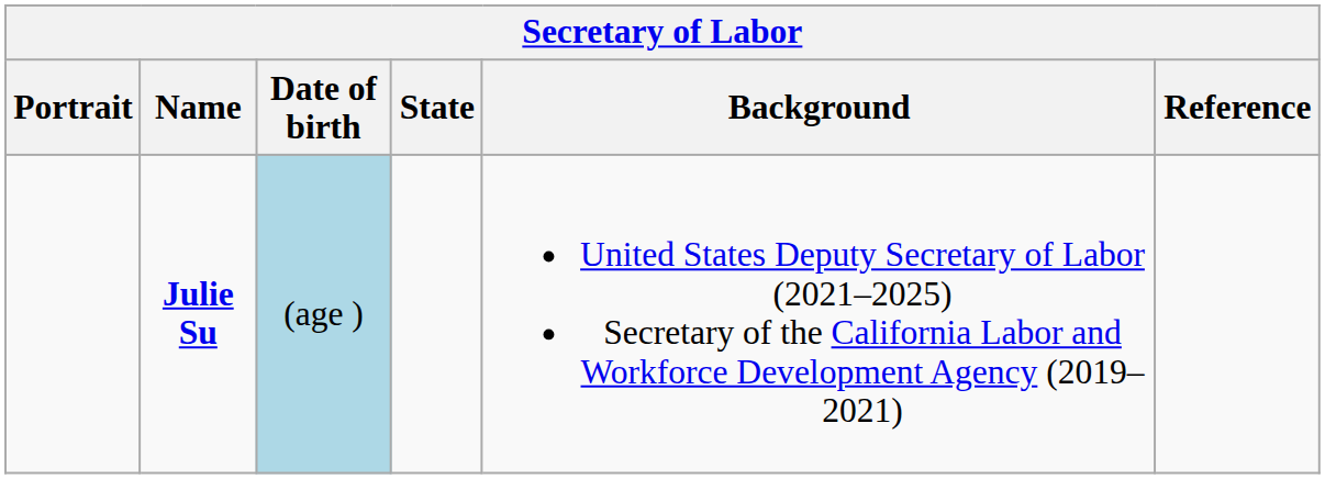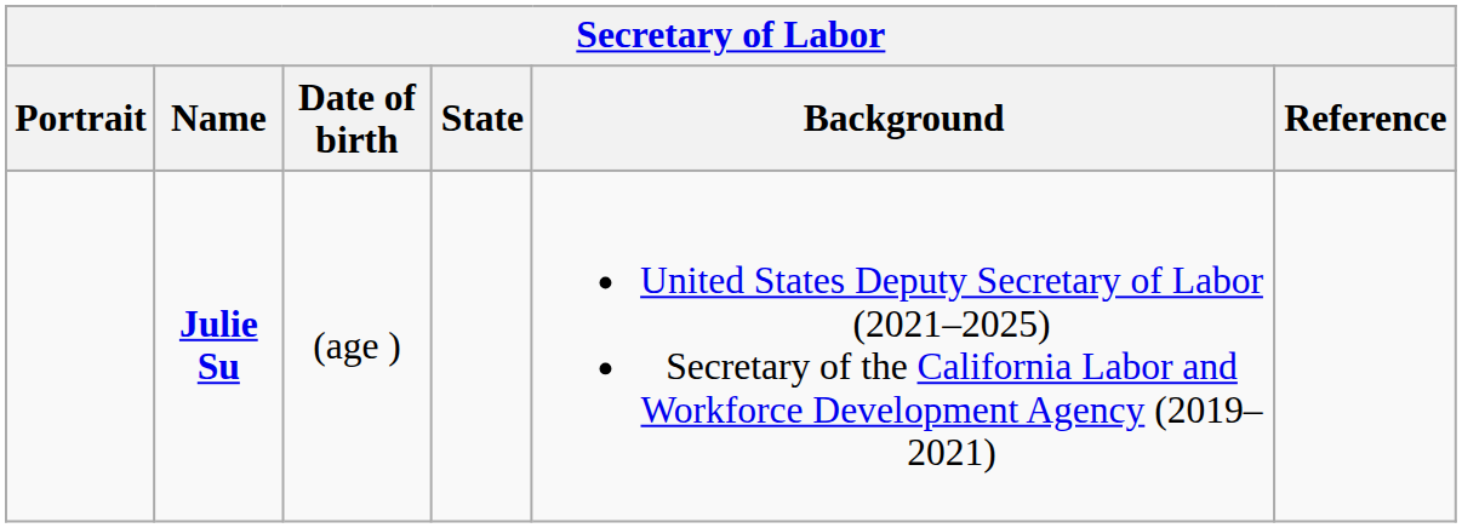Julie Su | Date of birth: lightblue background -> no background
